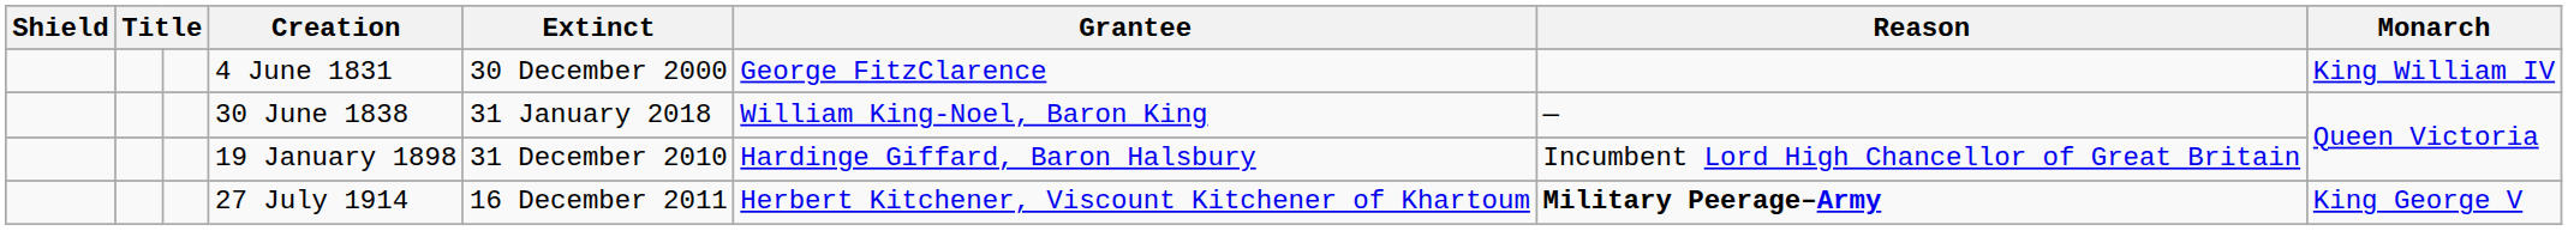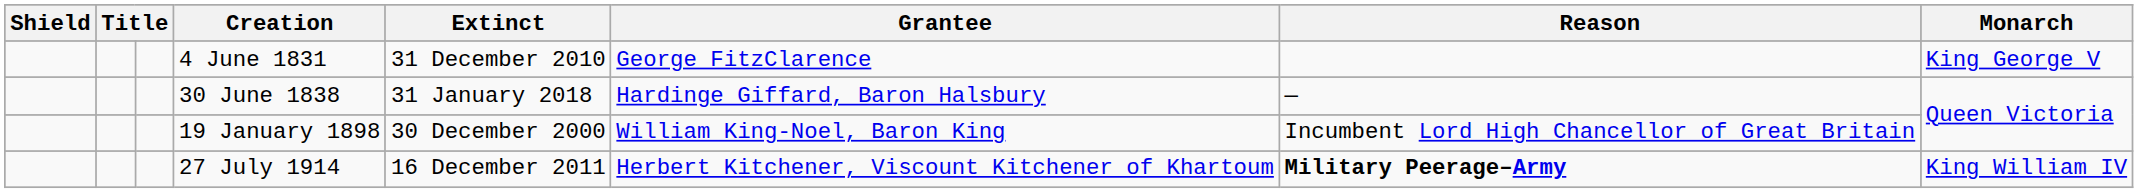4 June 1831 | Extinct: 30 December 2000 -> 31 December 2010
4 June 1831 | Monarch: King William IV -> King George V
30 June 1838 | Grantee: William King-Noel, Baron King -> Hardinge Giffard, Baron Halsbury
19 January 1898 | Extinct: 31 December 2010 -> 30 December 2000
19 January 1898 | Grantee: Hardinge Giffard, Baron Halsbury -> William King-Noel, Baron King
27 July 1914 | Monarch: King George V -> King William IV
